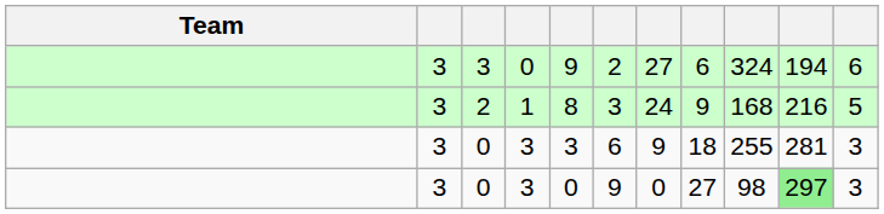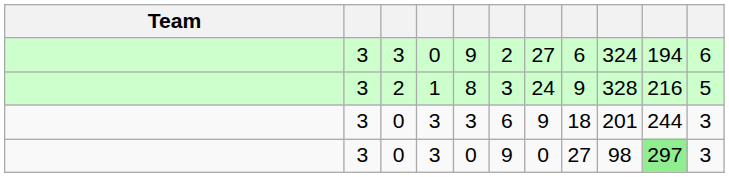row 3 | column 9: 168 -> 328
row 4 | column 9: 255 -> 201
row 4 | column 10: 281 -> 244
